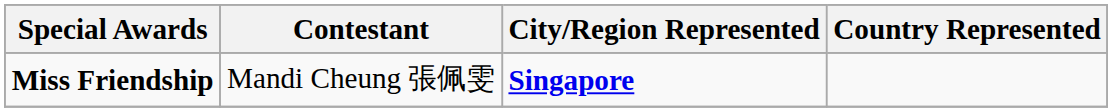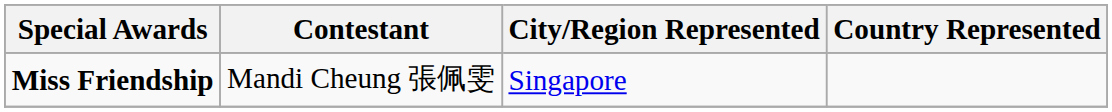Miss Friendship | City/Region Represented: bold -> normal
